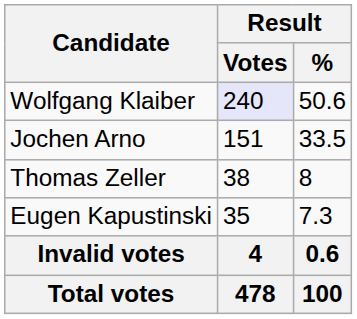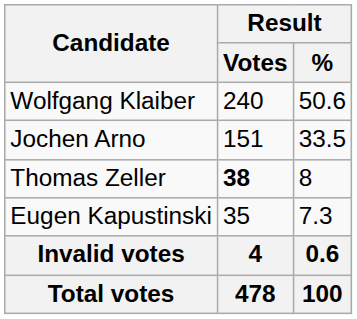Wolfgang Klaiber | Result / Votes: lavender background -> no background
Thomas Zeller | Result / Votes: normal -> bold
